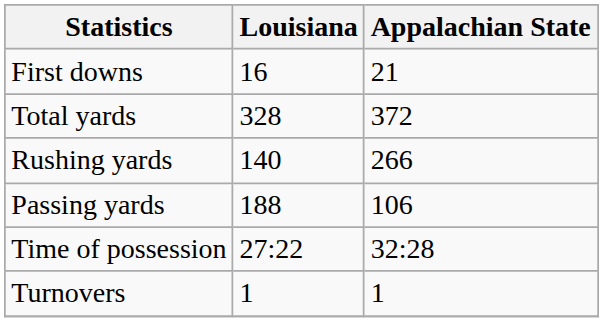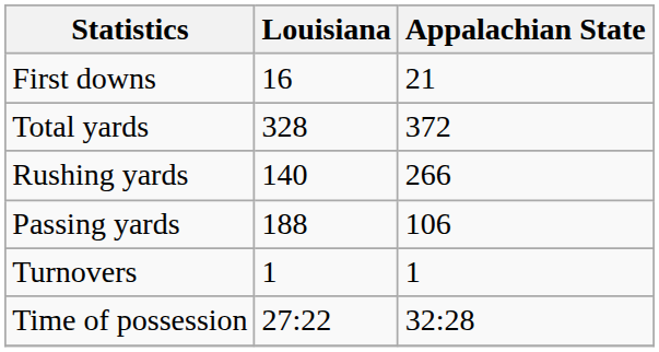rows swapped: Turnovers <-> Time of possession
